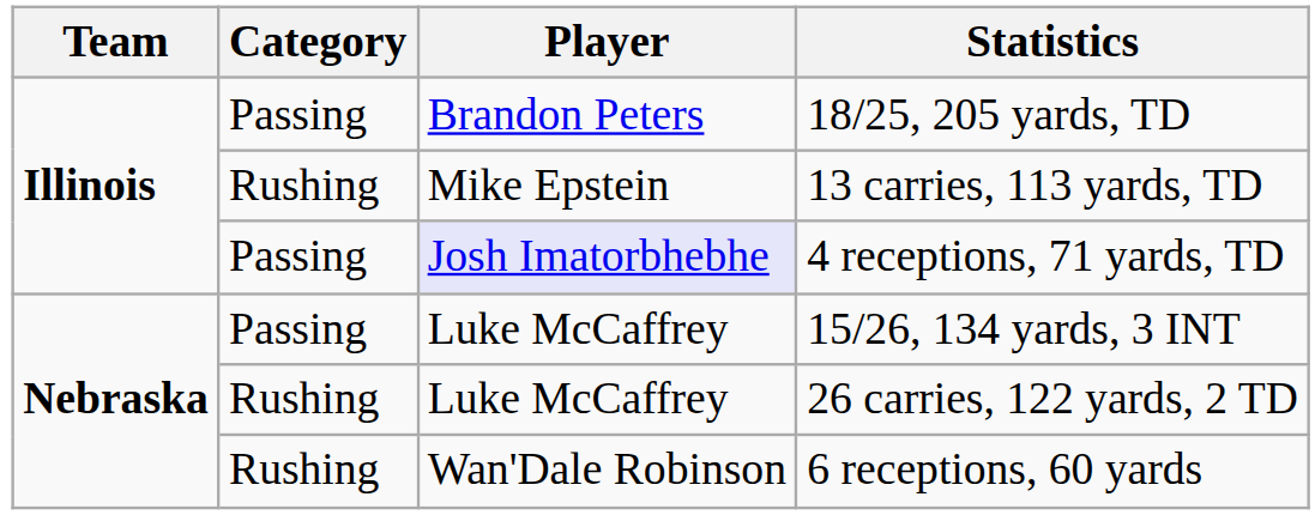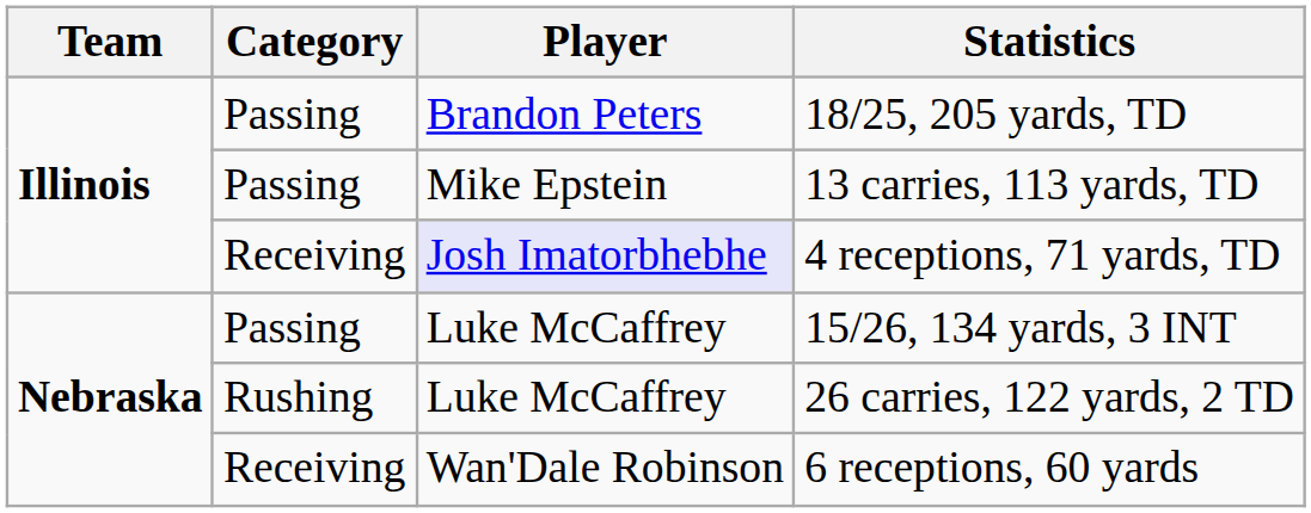13 carries, 113 yards, TD | Category: Rushing -> Passing
4 receptions, 71 yards, TD | Category: Passing -> Receiving
6 receptions, 60 yards | Category: Rushing -> Receiving
